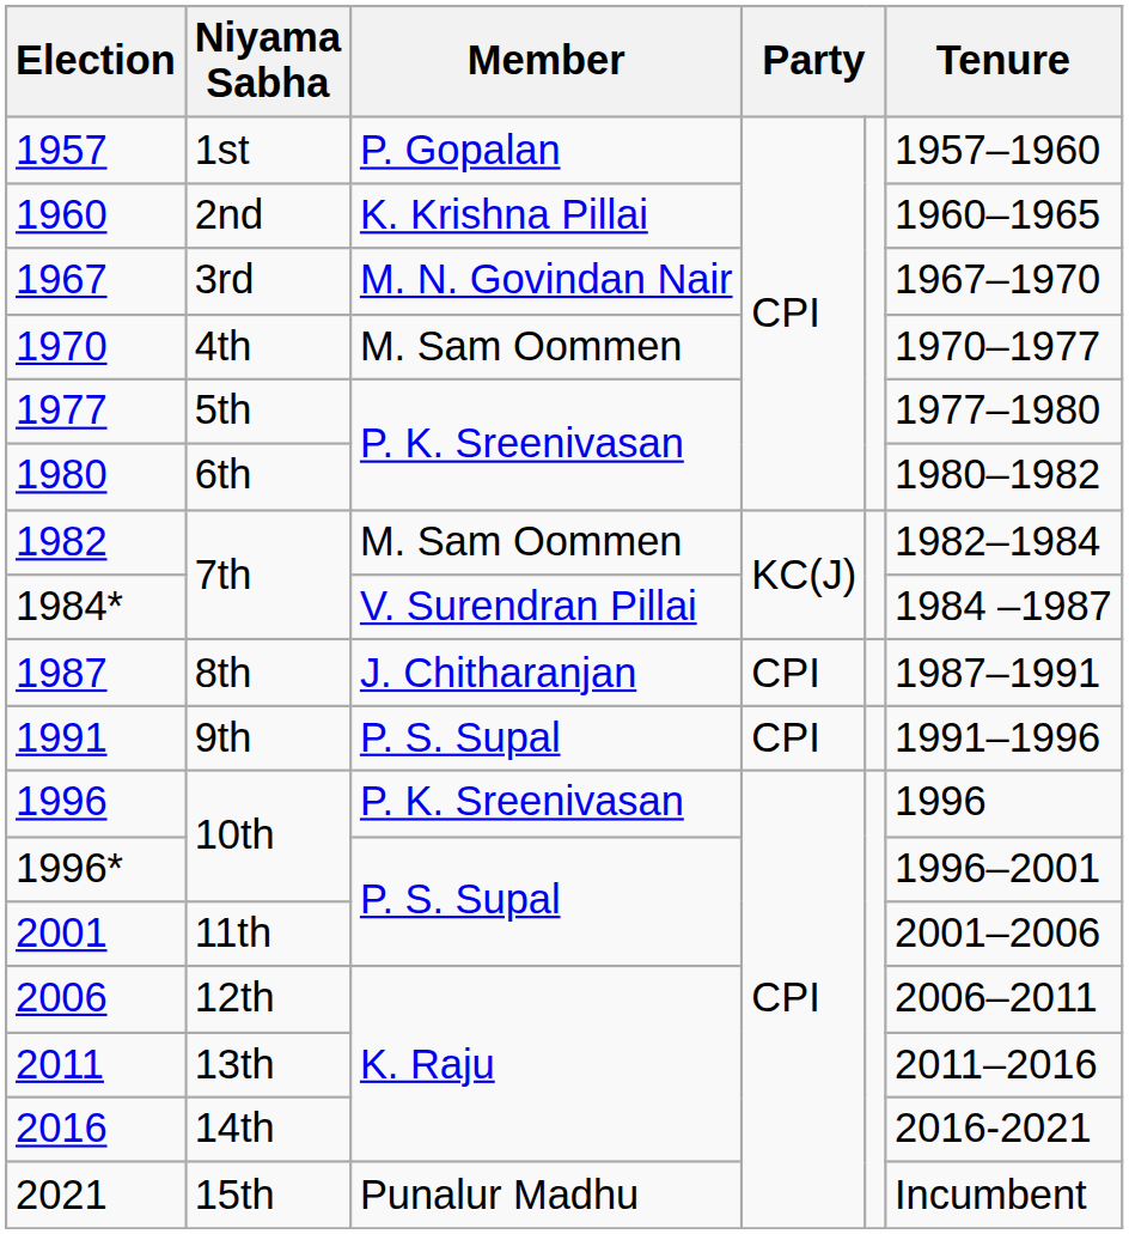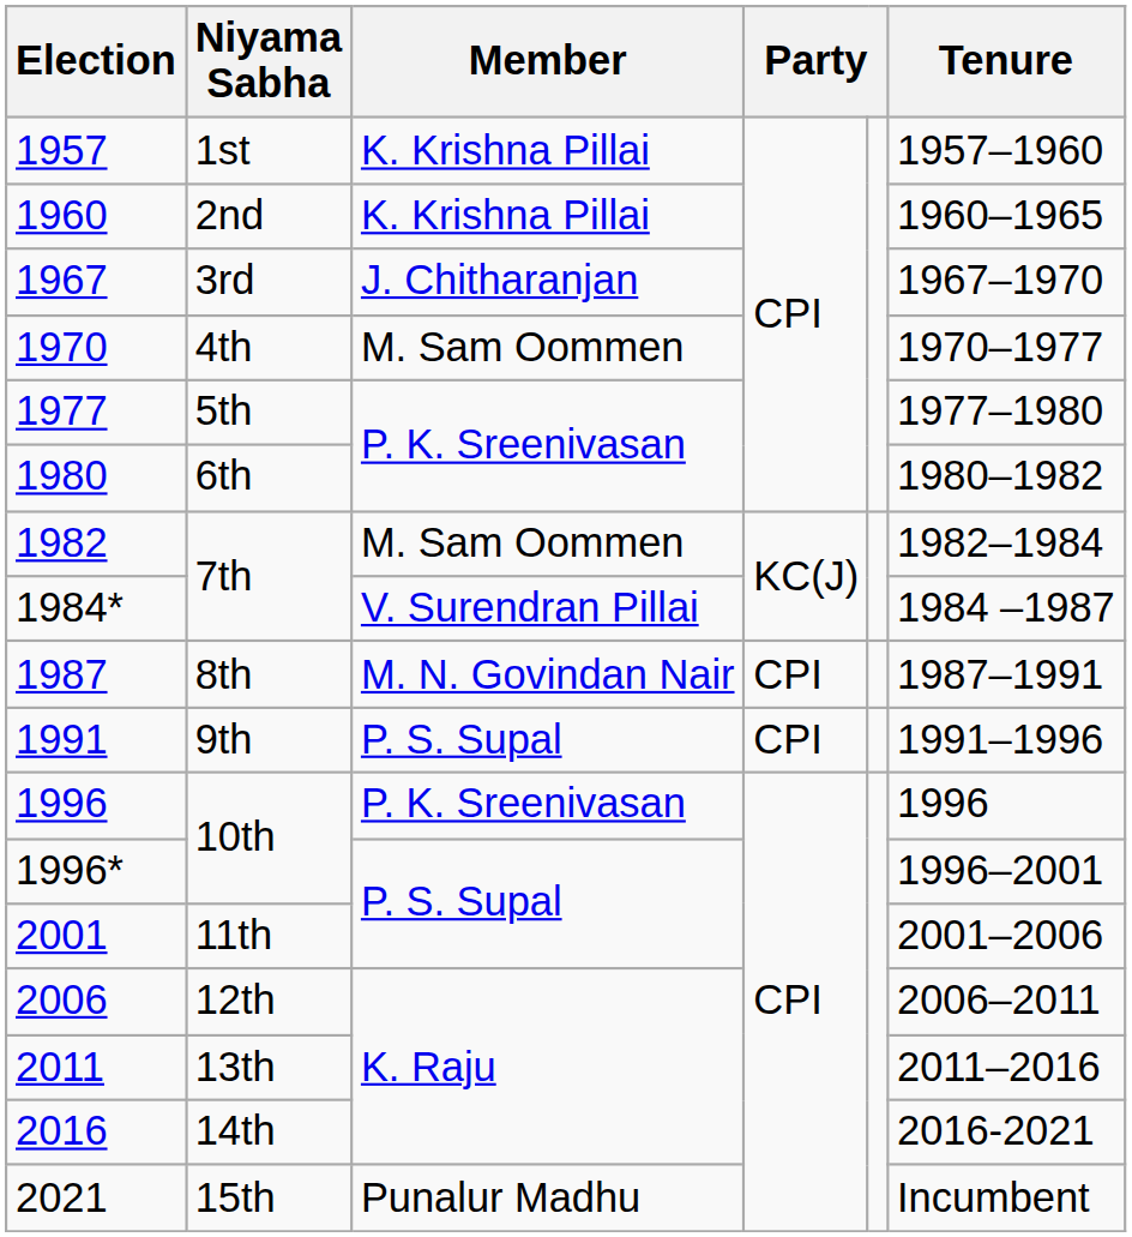1957 | Member: P. Gopalan -> K. Krishna Pillai
1967 | Member: M. N. Govindan Nair -> J. Chitharanjan
1987 | Member: J. Chitharanjan -> M. N. Govindan Nair
